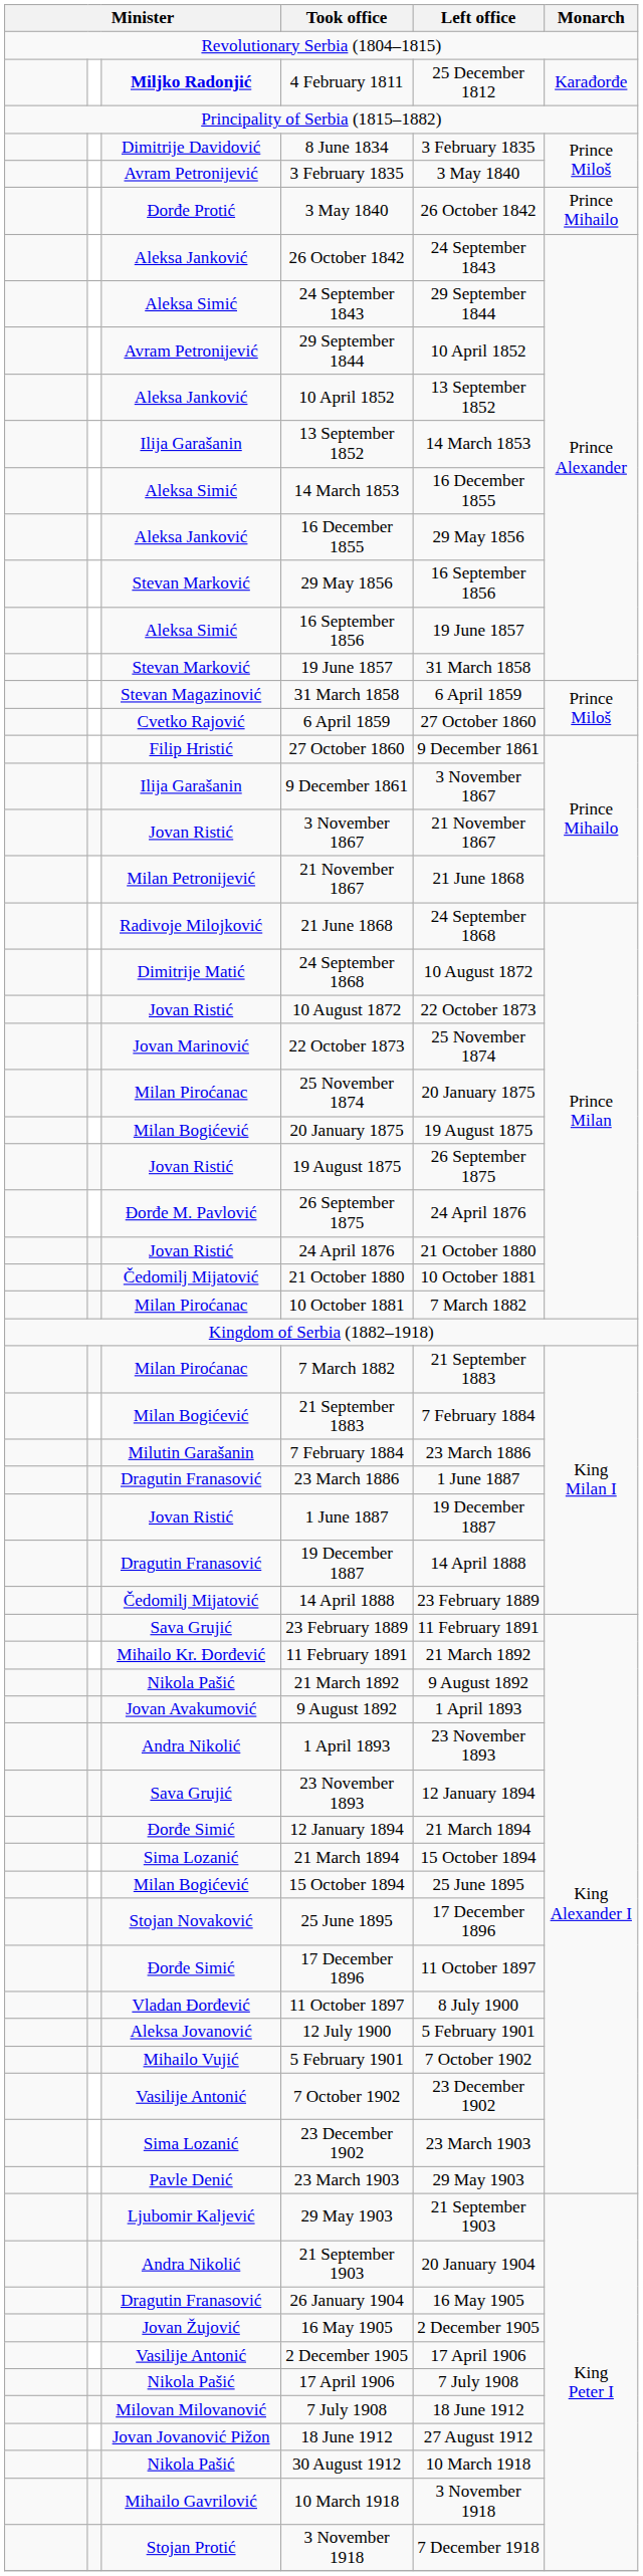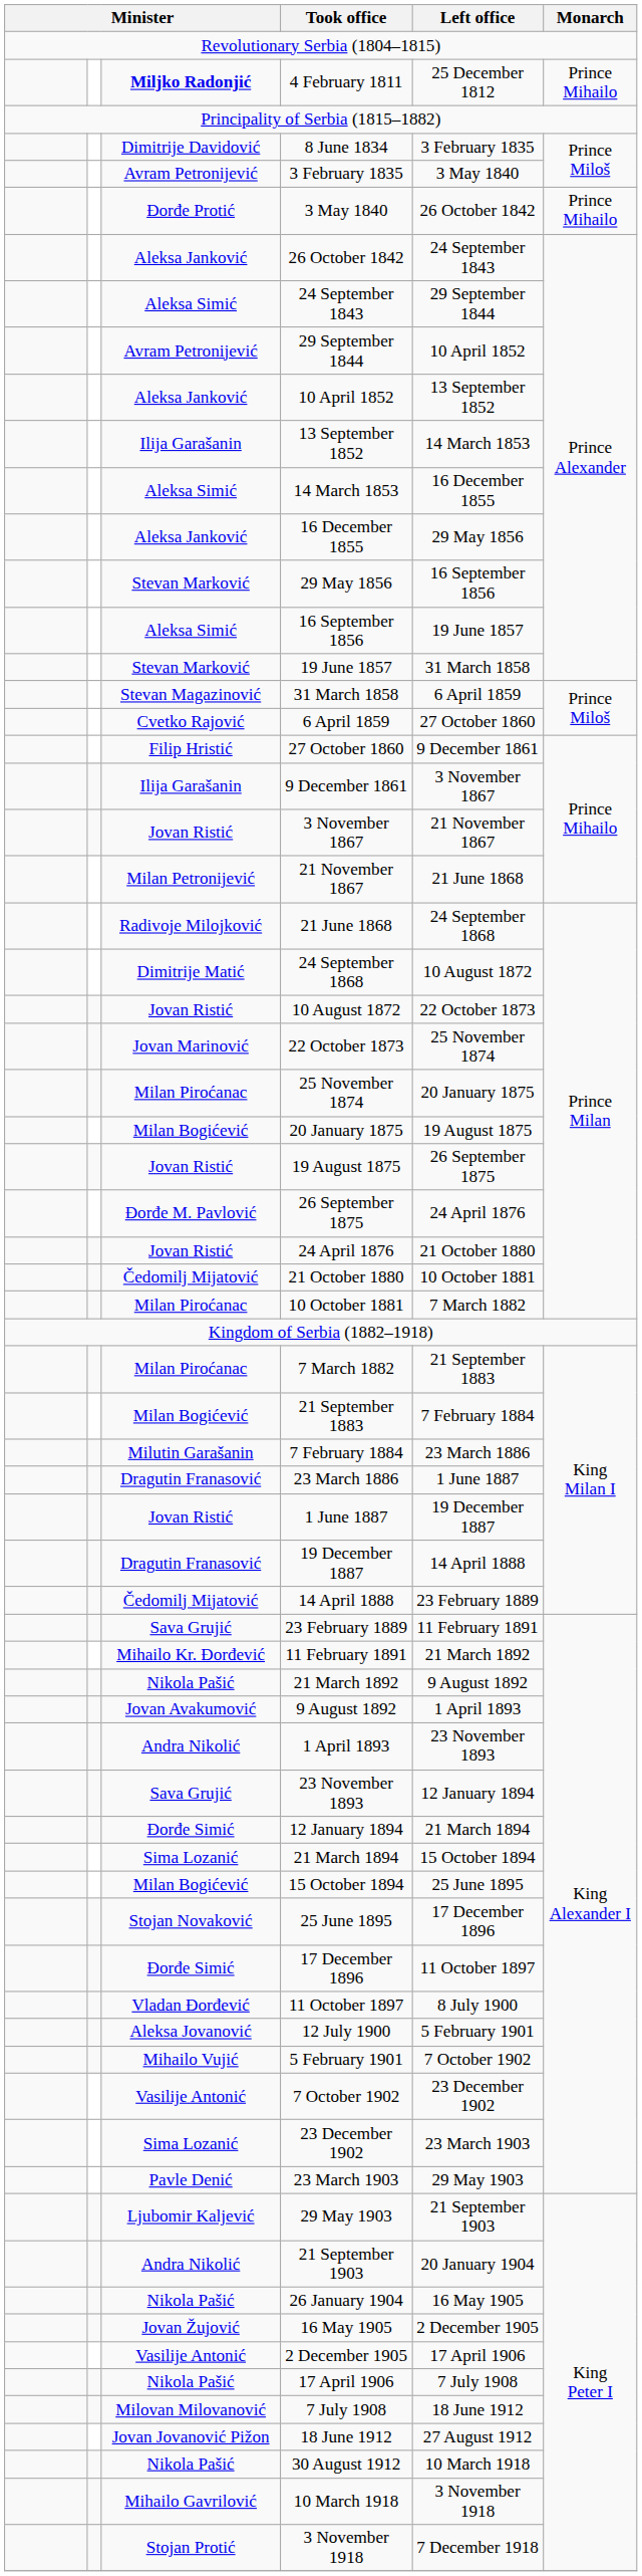4 February 1811 | Monarch: Karađorđe -> Prince Mihailo
26 January 1904 | column 3: Dragutin Franasović -> Nikola Pašić
